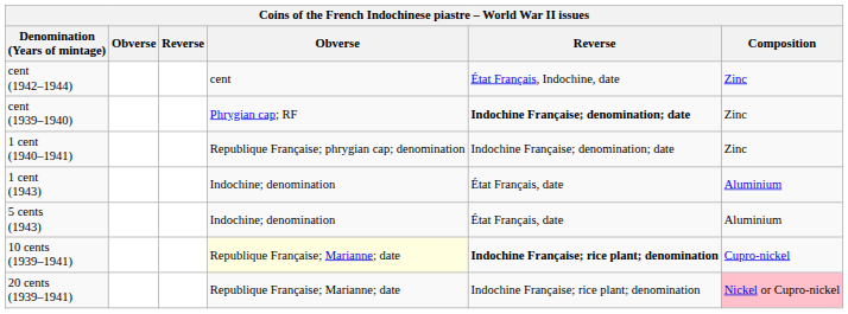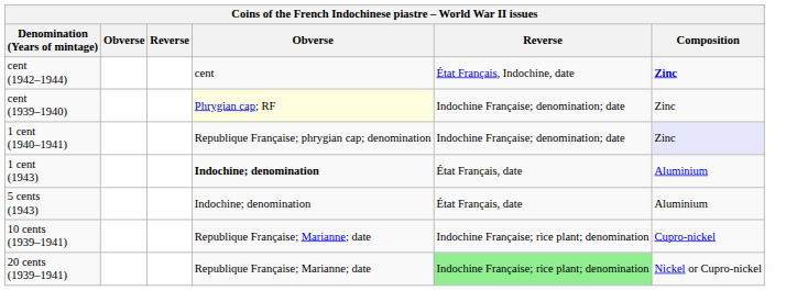cent (1942–1944) | Composition: normal -> bold
cent (1939–1940) | column 4: no background -> lightyellow background
cent (1939–1940) | column 5: bold -> normal
1 cent (1940–1941) | Composition: no background -> lavender background
1 cent (1943) | column 4: normal -> bold
10 cents (1939–1941) | column 4: lightyellow background -> no background
10 cents (1939–1941) | column 5: bold -> normal
20 cents (1939–1941) | column 5: no background -> lightgreen background
20 cents (1939–1941) | Composition: pink background -> no background
